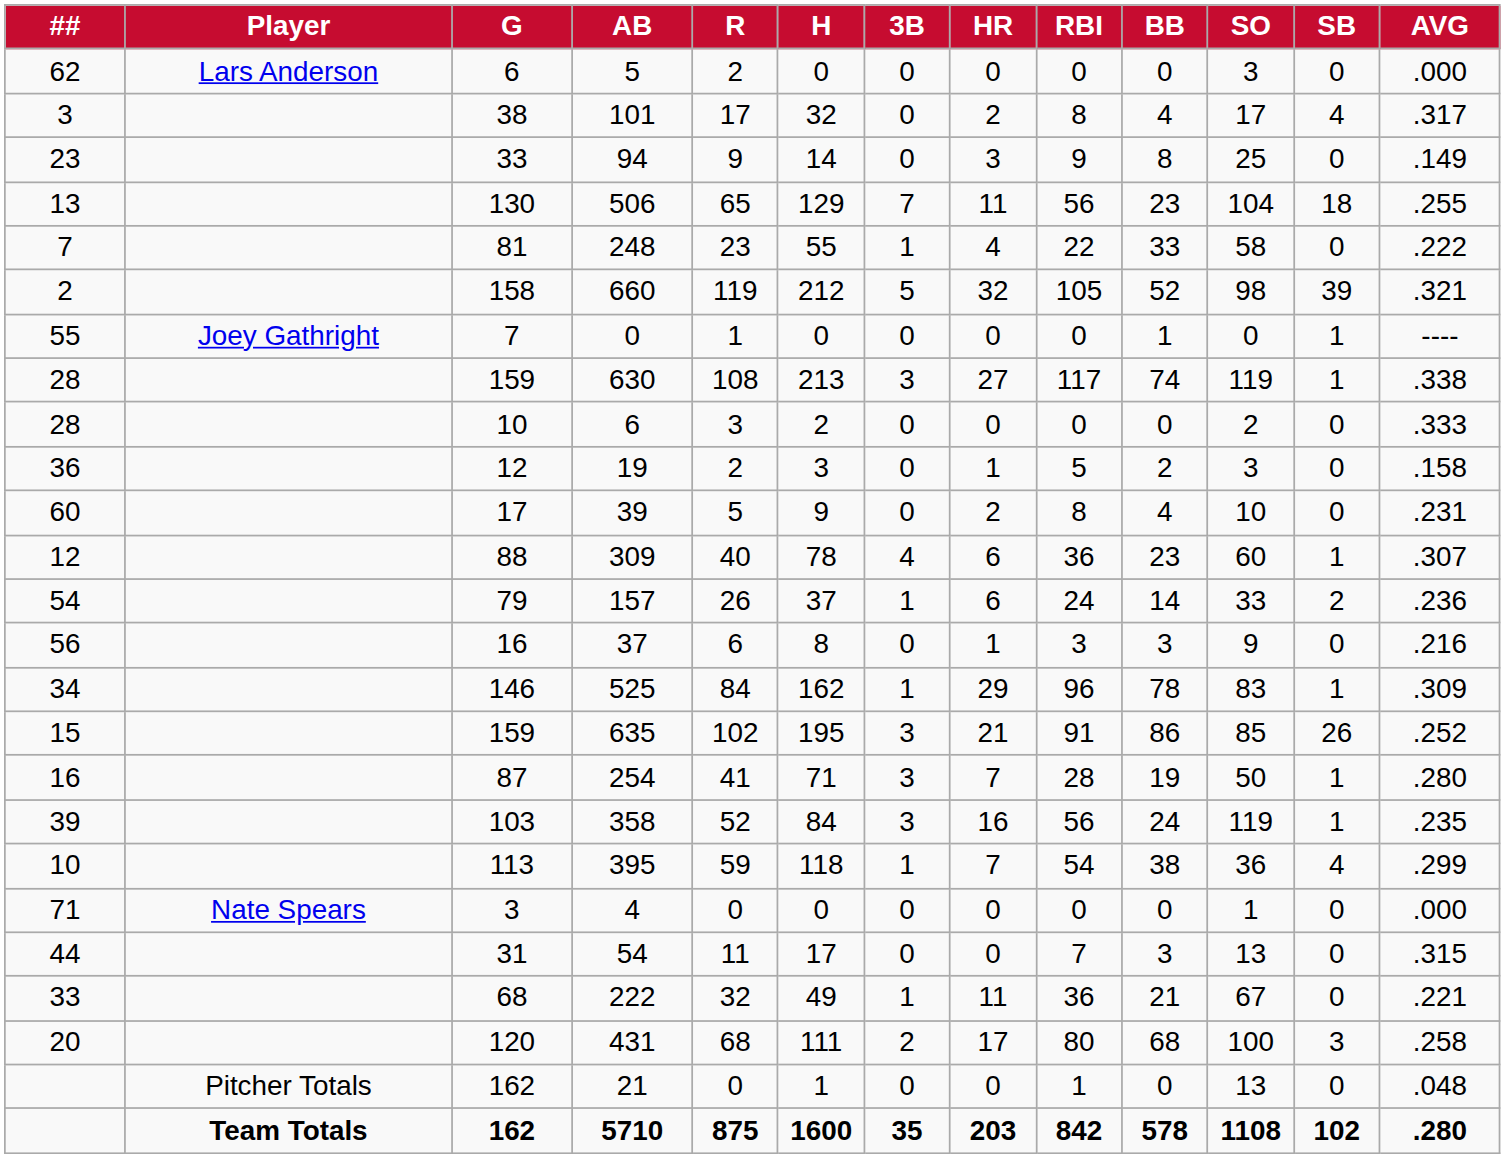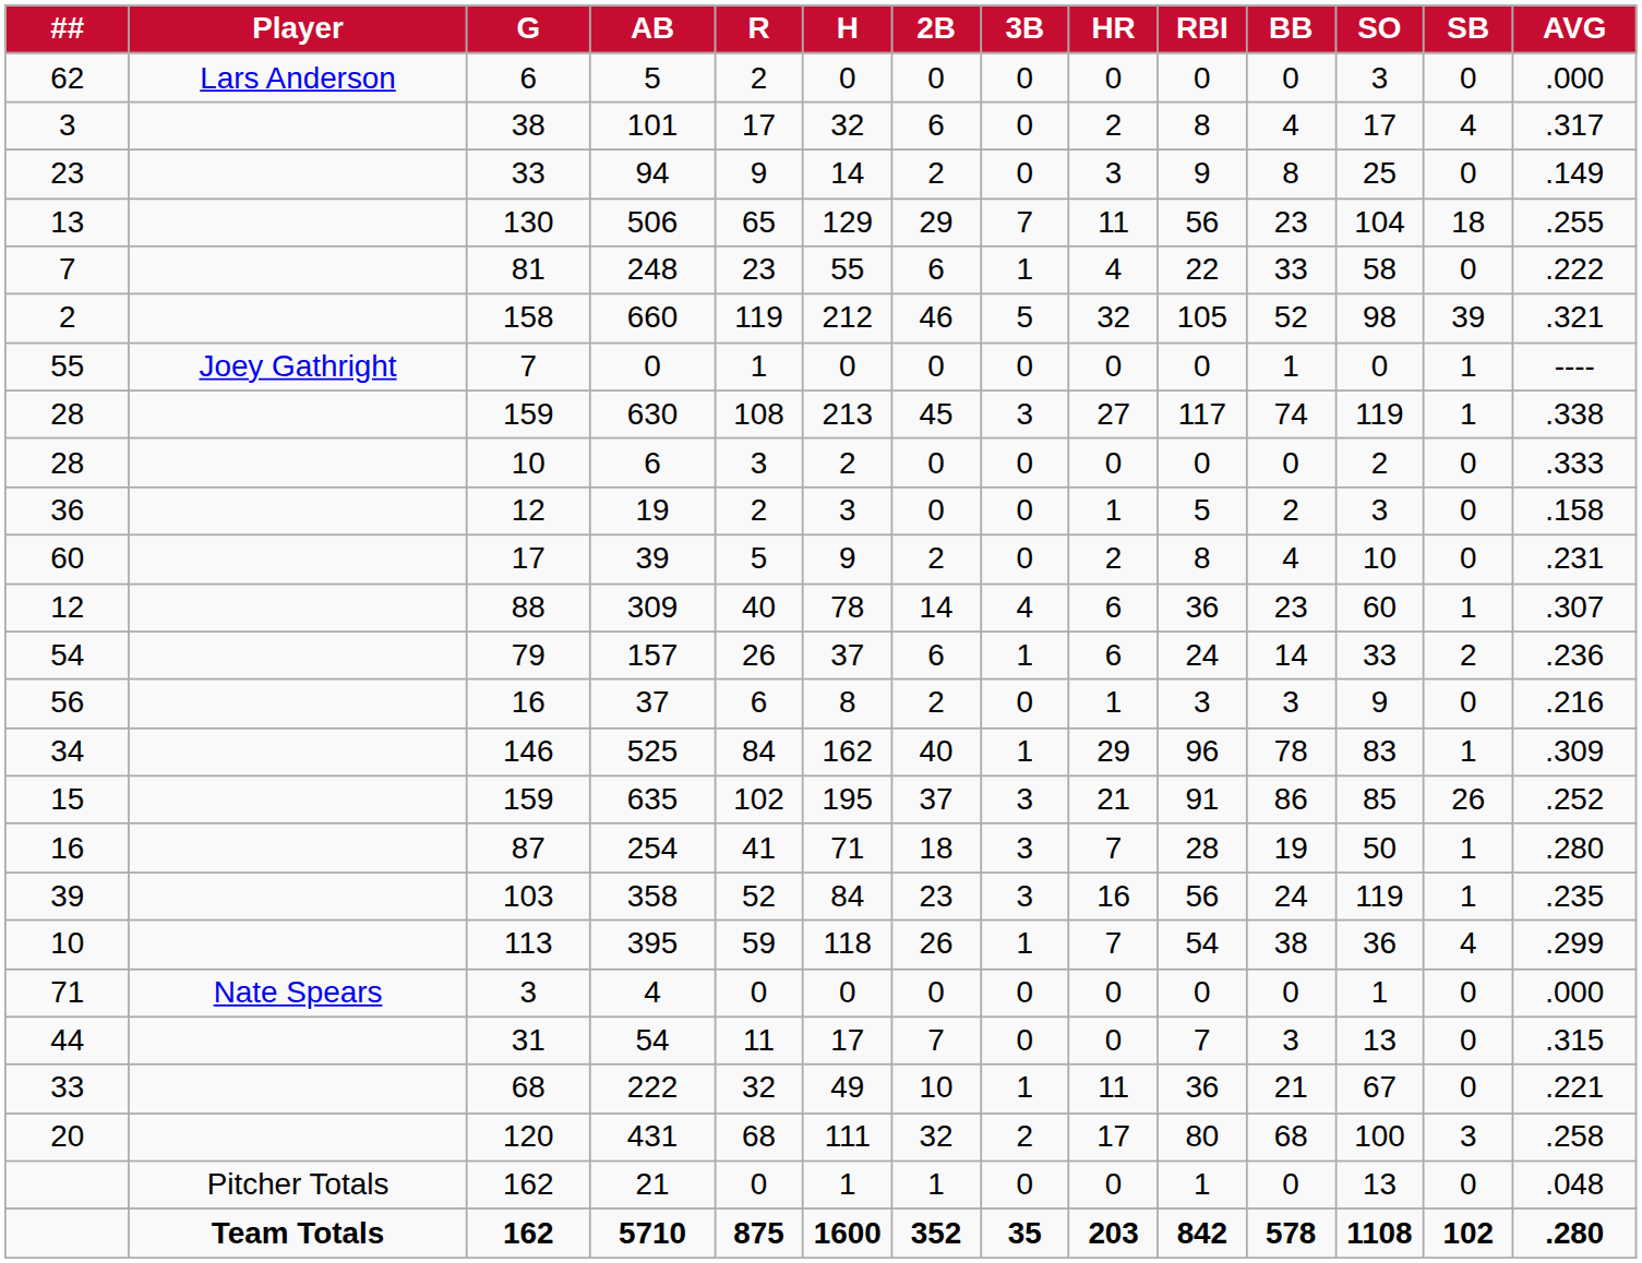+ column: 2B | 0 | 6 | 2 | 29 | 6 | 46 | 0 | 45 | 0 | 0 | 2 | 14 | 6 | 2 | 40 | 37 | 18 | 23 | 26 | 0 | 7 | 10 | 32 | 1 | 352
